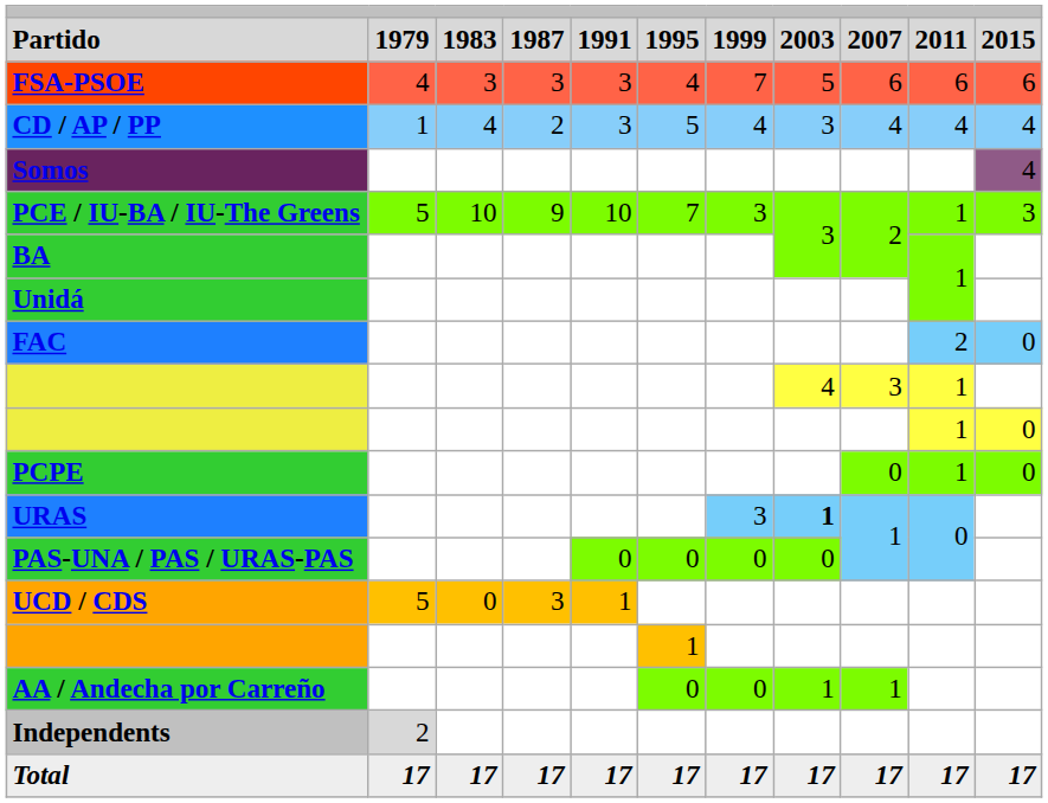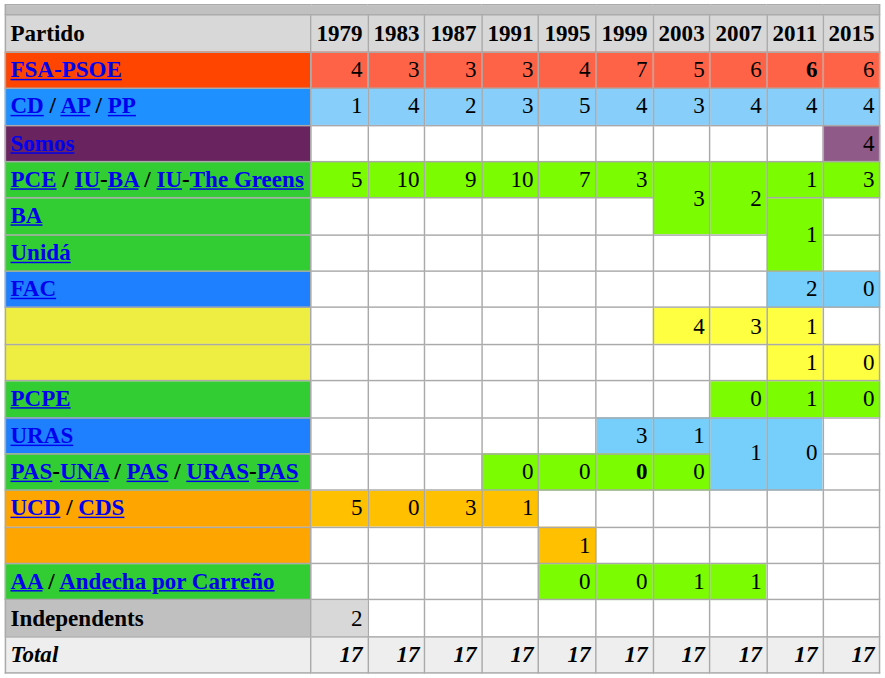FSA-PSOE | column 10: normal -> bold
URAS | column 8: bold -> normal
PAS-UNA / PAS / URAS-PAS | column 7: normal -> bold
